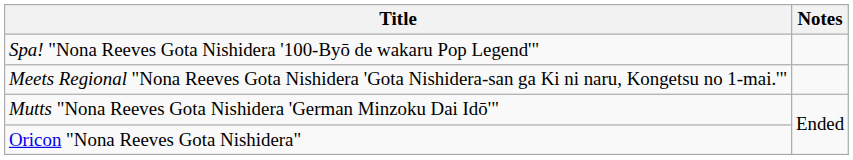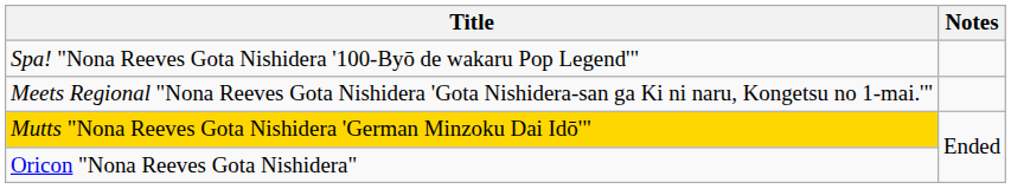Mutts "Nona Reeves Gota Nishidera 'German Minzoku Dai Idō'" | Title: no background -> gold background
